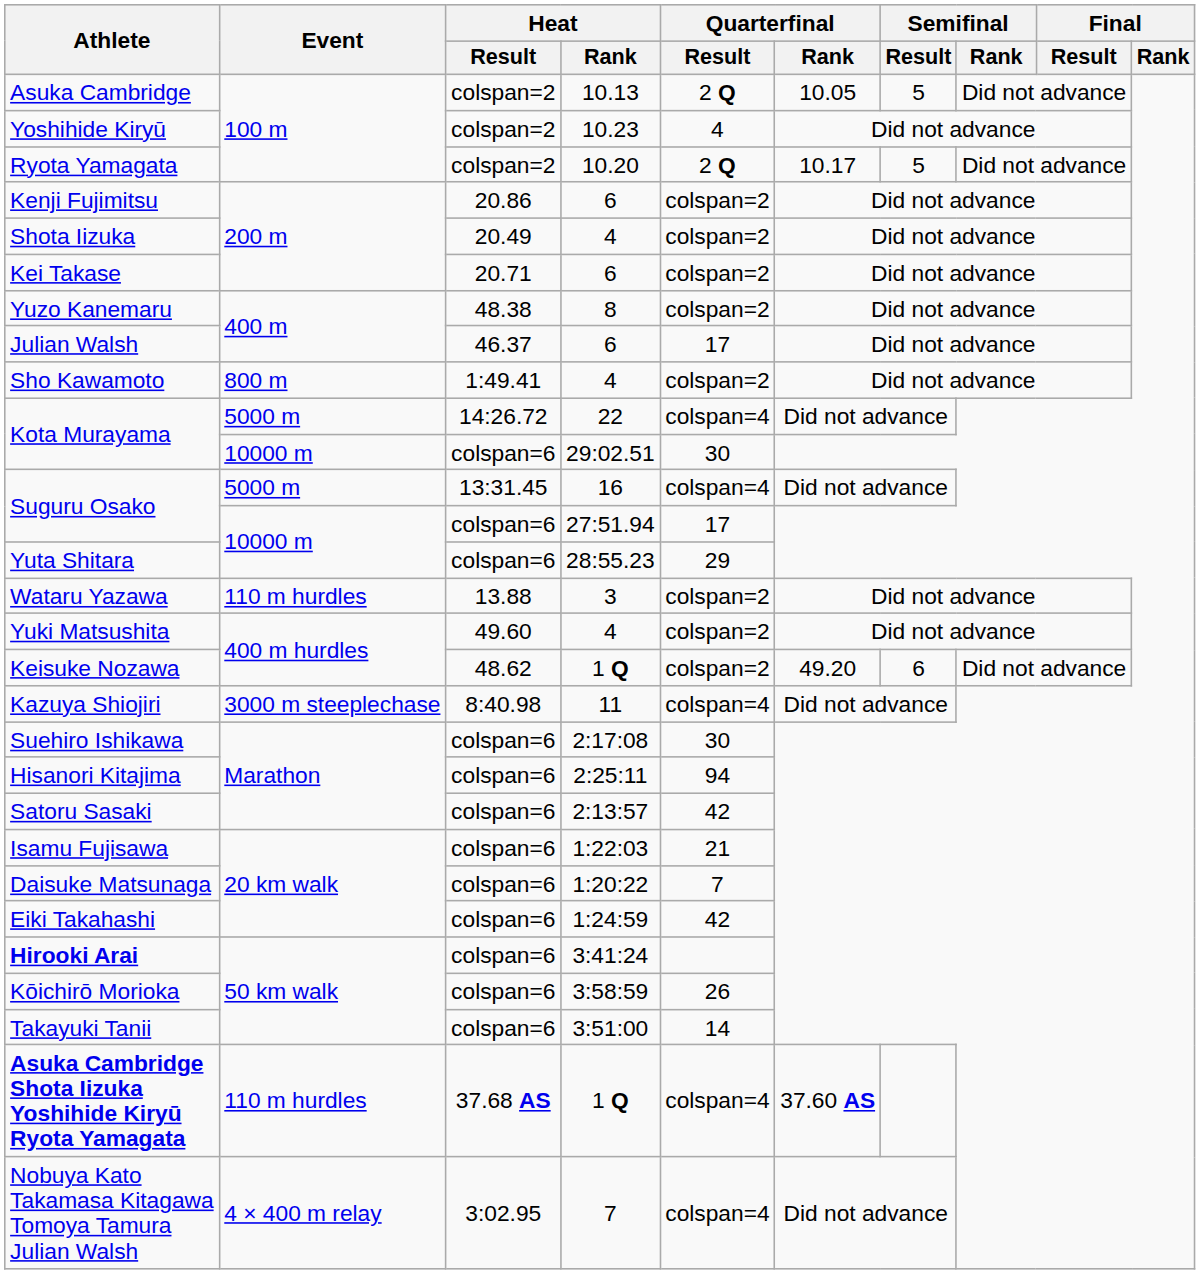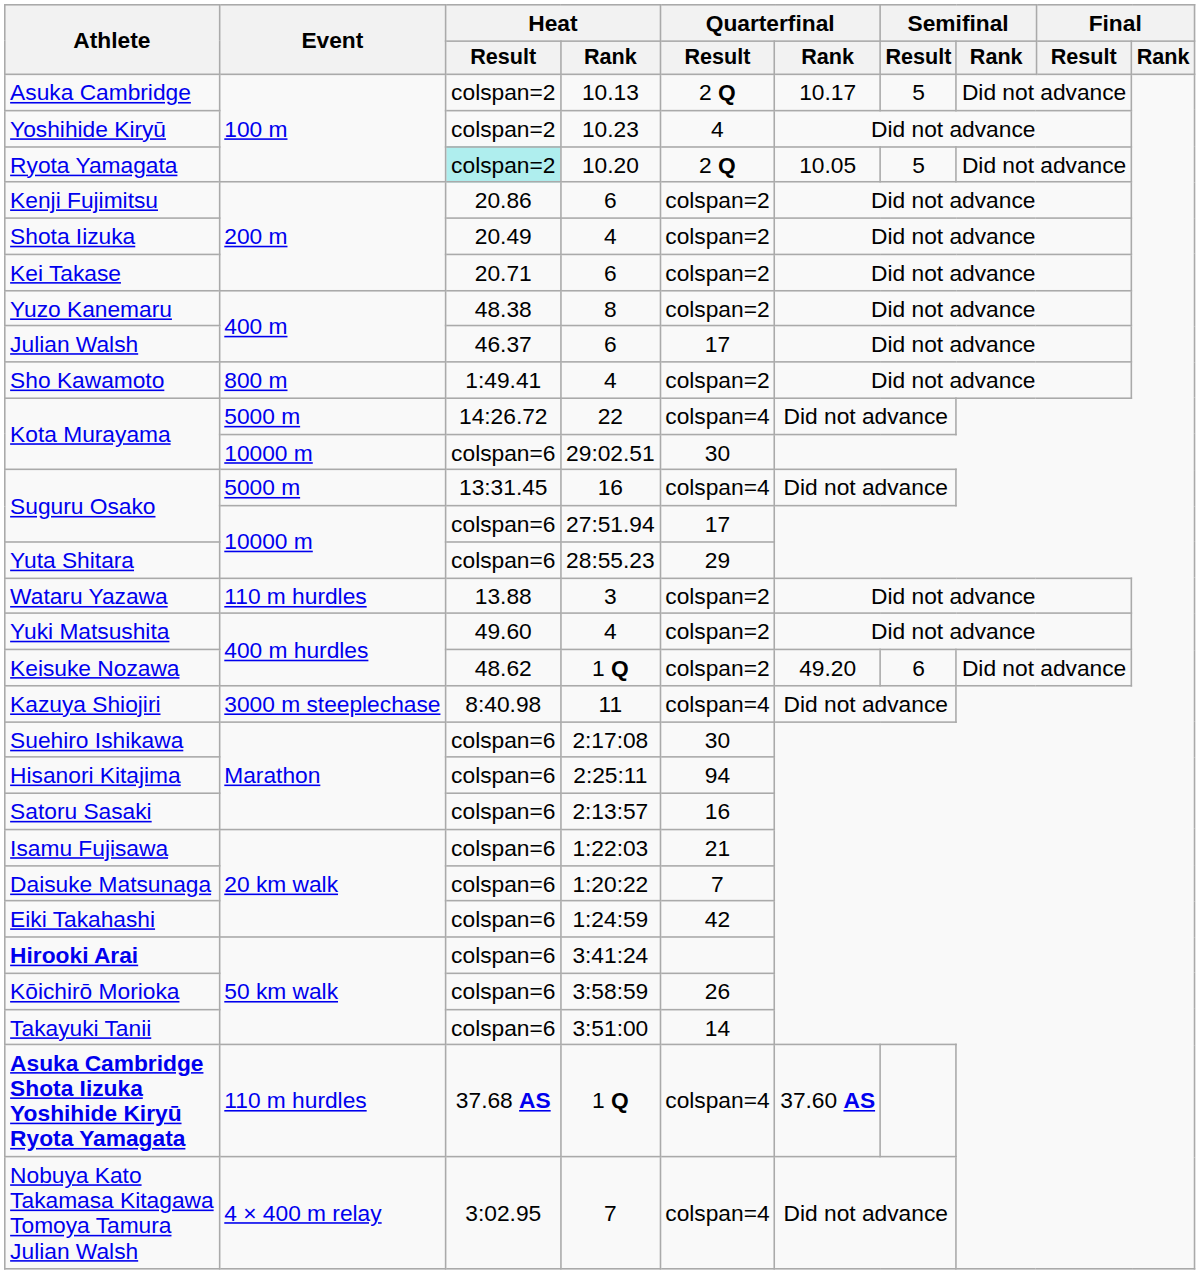Asuka Cambridge | Quarterfinal / Rank: 10.05 -> 10.17
Ryota Yamagata | Heat / Result: no background -> paleturquoise background
Ryota Yamagata | Quarterfinal / Rank: 10.17 -> 10.05
Satoru Sasaki | Quarterfinal / Result: 42 -> 16
